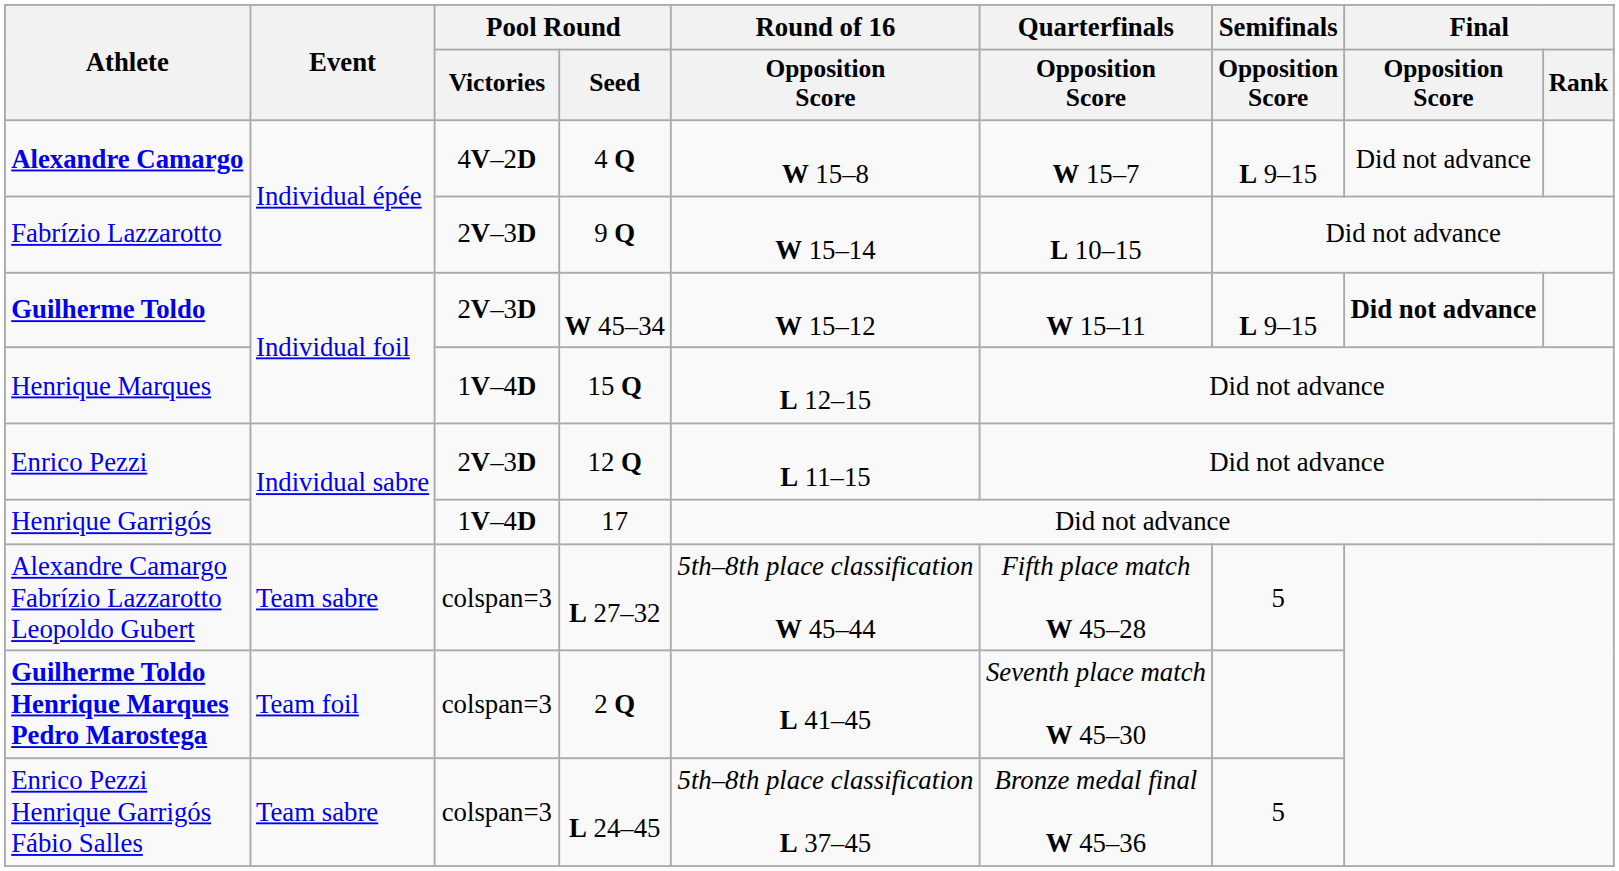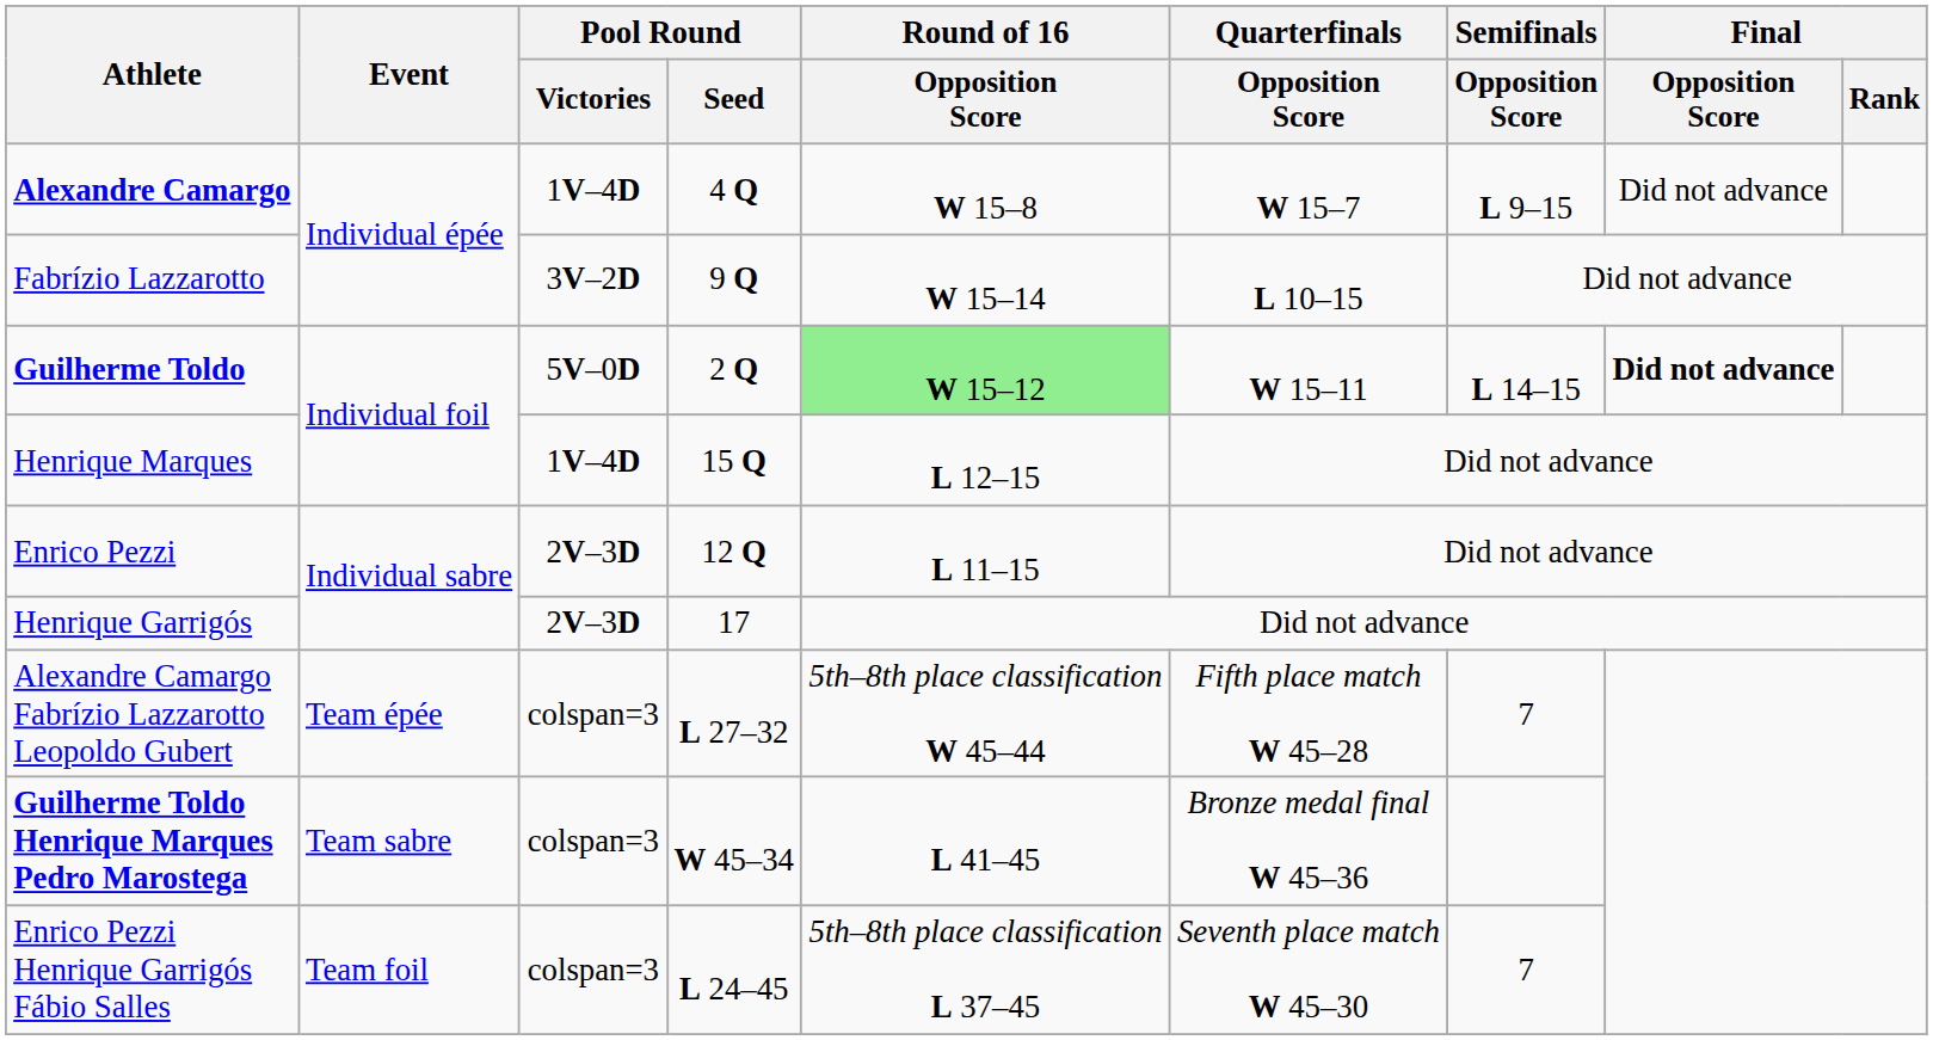Alexandre Camargo | Pool Round / Victories: 4V–2D -> 1V–4D
Fabrízio Lazzarotto | Pool Round / Victories: 2V–3D -> 3V–2D
Guilherme Toldo | Pool Round / Victories: 2V–3D -> 5V–0D
Guilherme Toldo | Pool Round / Seed: W 45–34 -> 2 Q
Guilherme Toldo | Round of 16 / Opposition Score: no background -> lightgreen background
Guilherme Toldo | Semifinals / Opposition Score: L 9–15 -> L 14–15
Henrique Garrigós | Pool Round / Victories: 1V–4D -> 2V–3D
Alexandre Camargo Fabrízio Lazzarotto Leopoldo Gubert | Event: Team sabre -> Team épée
Alexandre Camargo Fabrízio Lazzarotto Leopoldo Gubert | Semifinals / Opposition Score: 5 -> 7
Guilherme Toldo Henrique Marques Pedro Marostega | Event: Team foil -> Team sabre
Guilherme Toldo Henrique Marques Pedro Marostega | Pool Round / Seed: 2 Q -> W 45–34
Guilherme Toldo Henrique Marques Pedro Marostega | Quarterfinals / Opposition Score: Seventh place match W 45–30 -> Bronze medal final W 45–36
Enrico Pezzi Henrique Garrigós Fábio Salles | Event: Team sabre -> Team foil
Enrico Pezzi Henrique Garrigós Fábio Salles | Quarterfinals / Opposition Score: Bronze medal final W 45–36 -> Seventh place match W 45–30
Enrico Pezzi Henrique Garrigós Fábio Salles | Semifinals / Opposition Score: 5 -> 7
